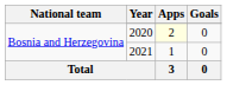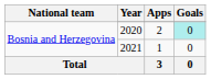2020 | Apps: lightyellow background -> no background
2020 | Goals: no background -> paleturquoise background
